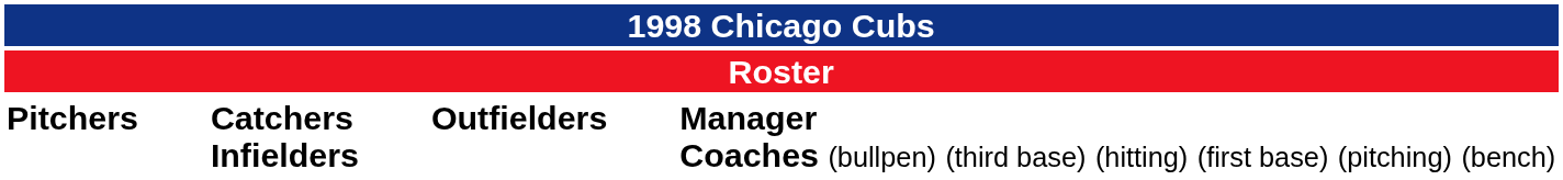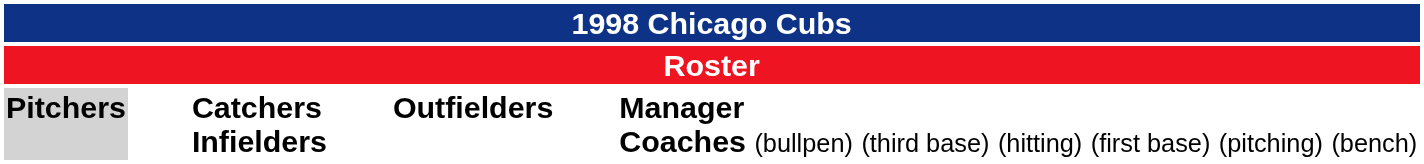Pitchers | column 1: no background -> lightgrey background
